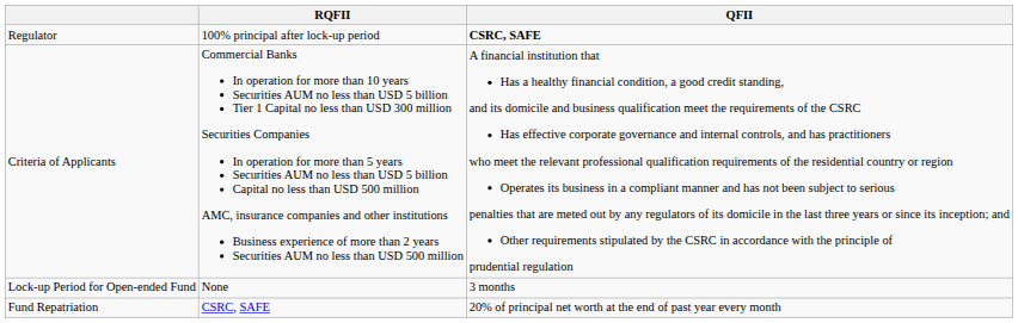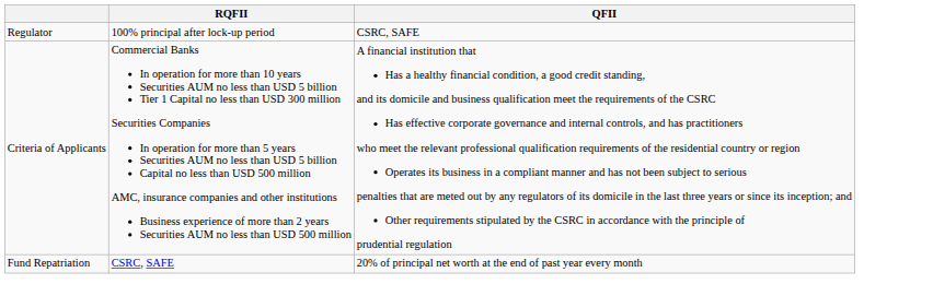Regulator | QFII: bold -> normal
- row: Lock-up Period for Open-ended Fund | None | 3 months
